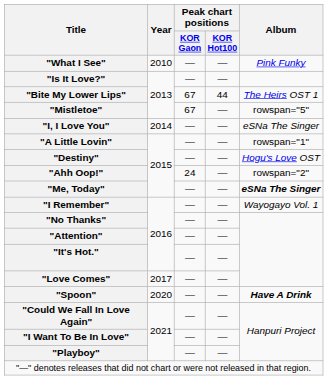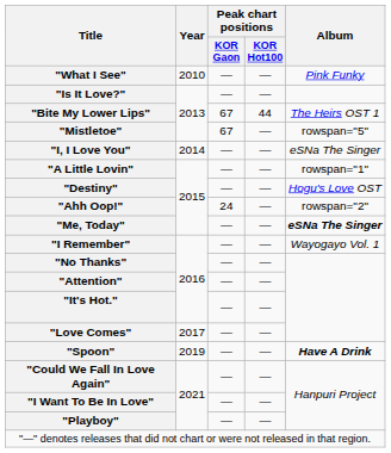"Spoon" | Year: 2020 -> 2019
